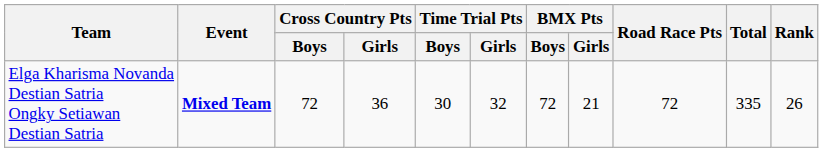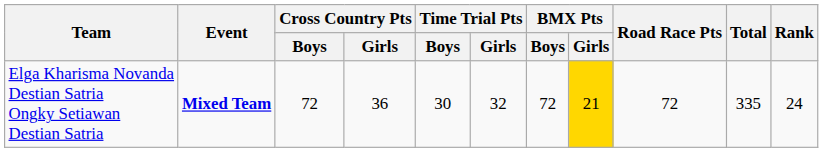row 3 | BMX Pts / Girls: no background -> gold background
row 3 | Rank: 26 -> 24
